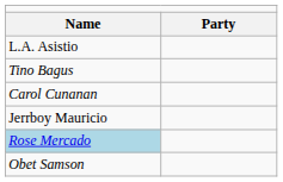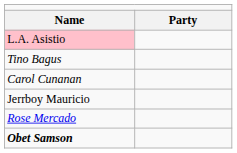L.A. Asistio | column 1: no background -> pink background
Rose Mercado | column 1: lightblue background -> no background
Obet Samson | column 1: normal -> bold
